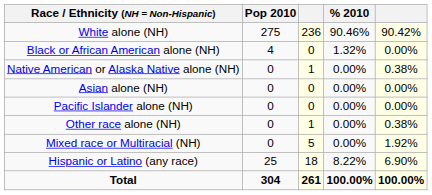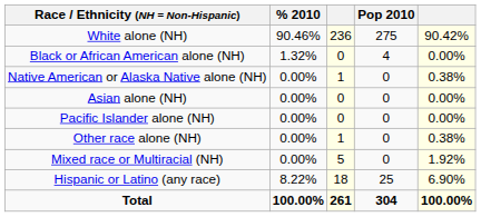columns swapped: Pop 2010 <-> % 2010
